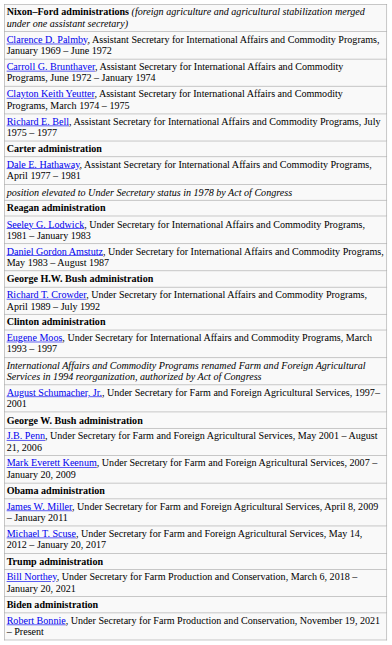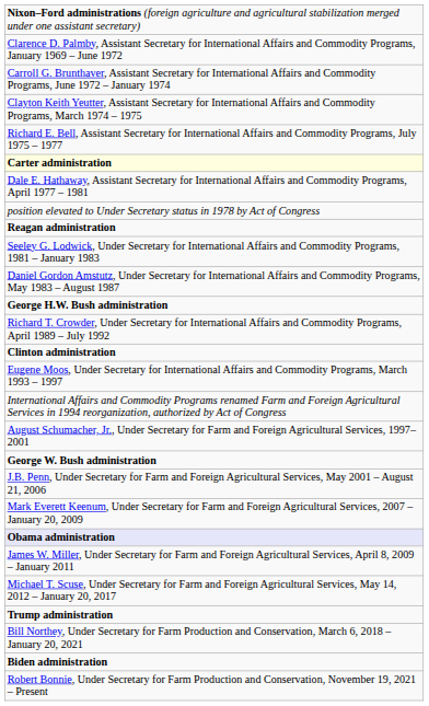row 6 | column 1: no background -> lightyellow background
row 21 | column 1: no background -> lavender background
